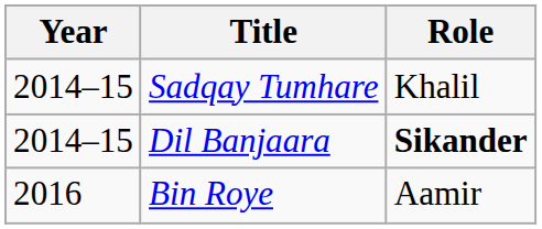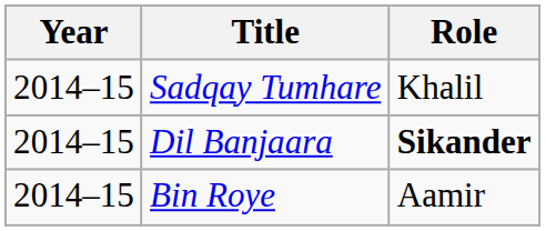Bin Roye | Year: 2016 -> 2014–15
